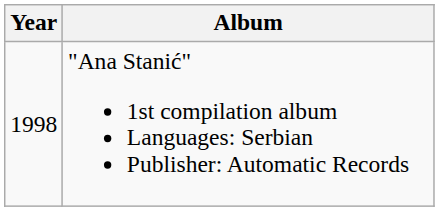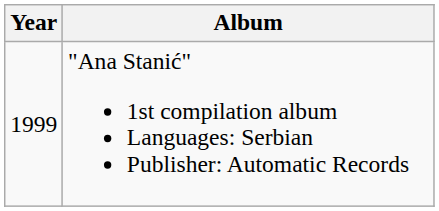row 2 | Year: 1998 -> 1999
